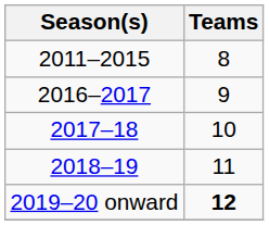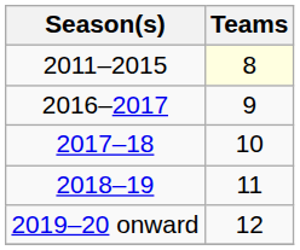2011–2015 | Teams: no background -> lightyellow background
2019–20 onward | Teams: bold -> normal
